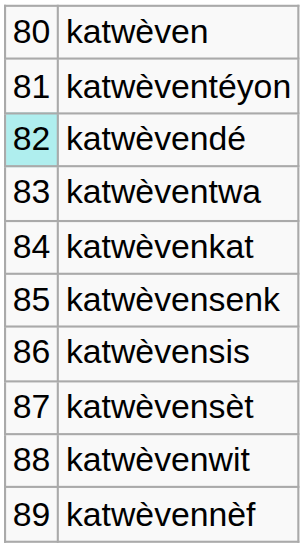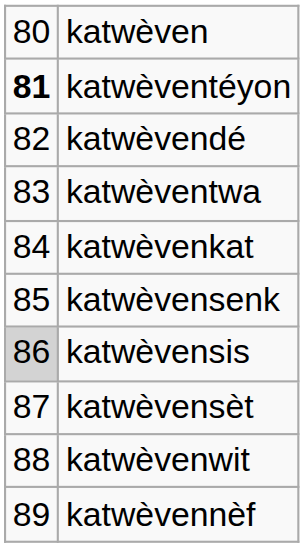katwèventéyon | column 1: normal -> bold
katwèvendé | column 1: paleturquoise background -> no background
katwèvensis | column 1: no background -> lightgrey background
